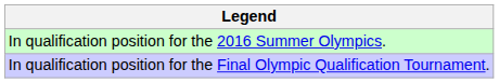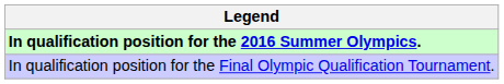row 2 | column 1: normal -> bold
